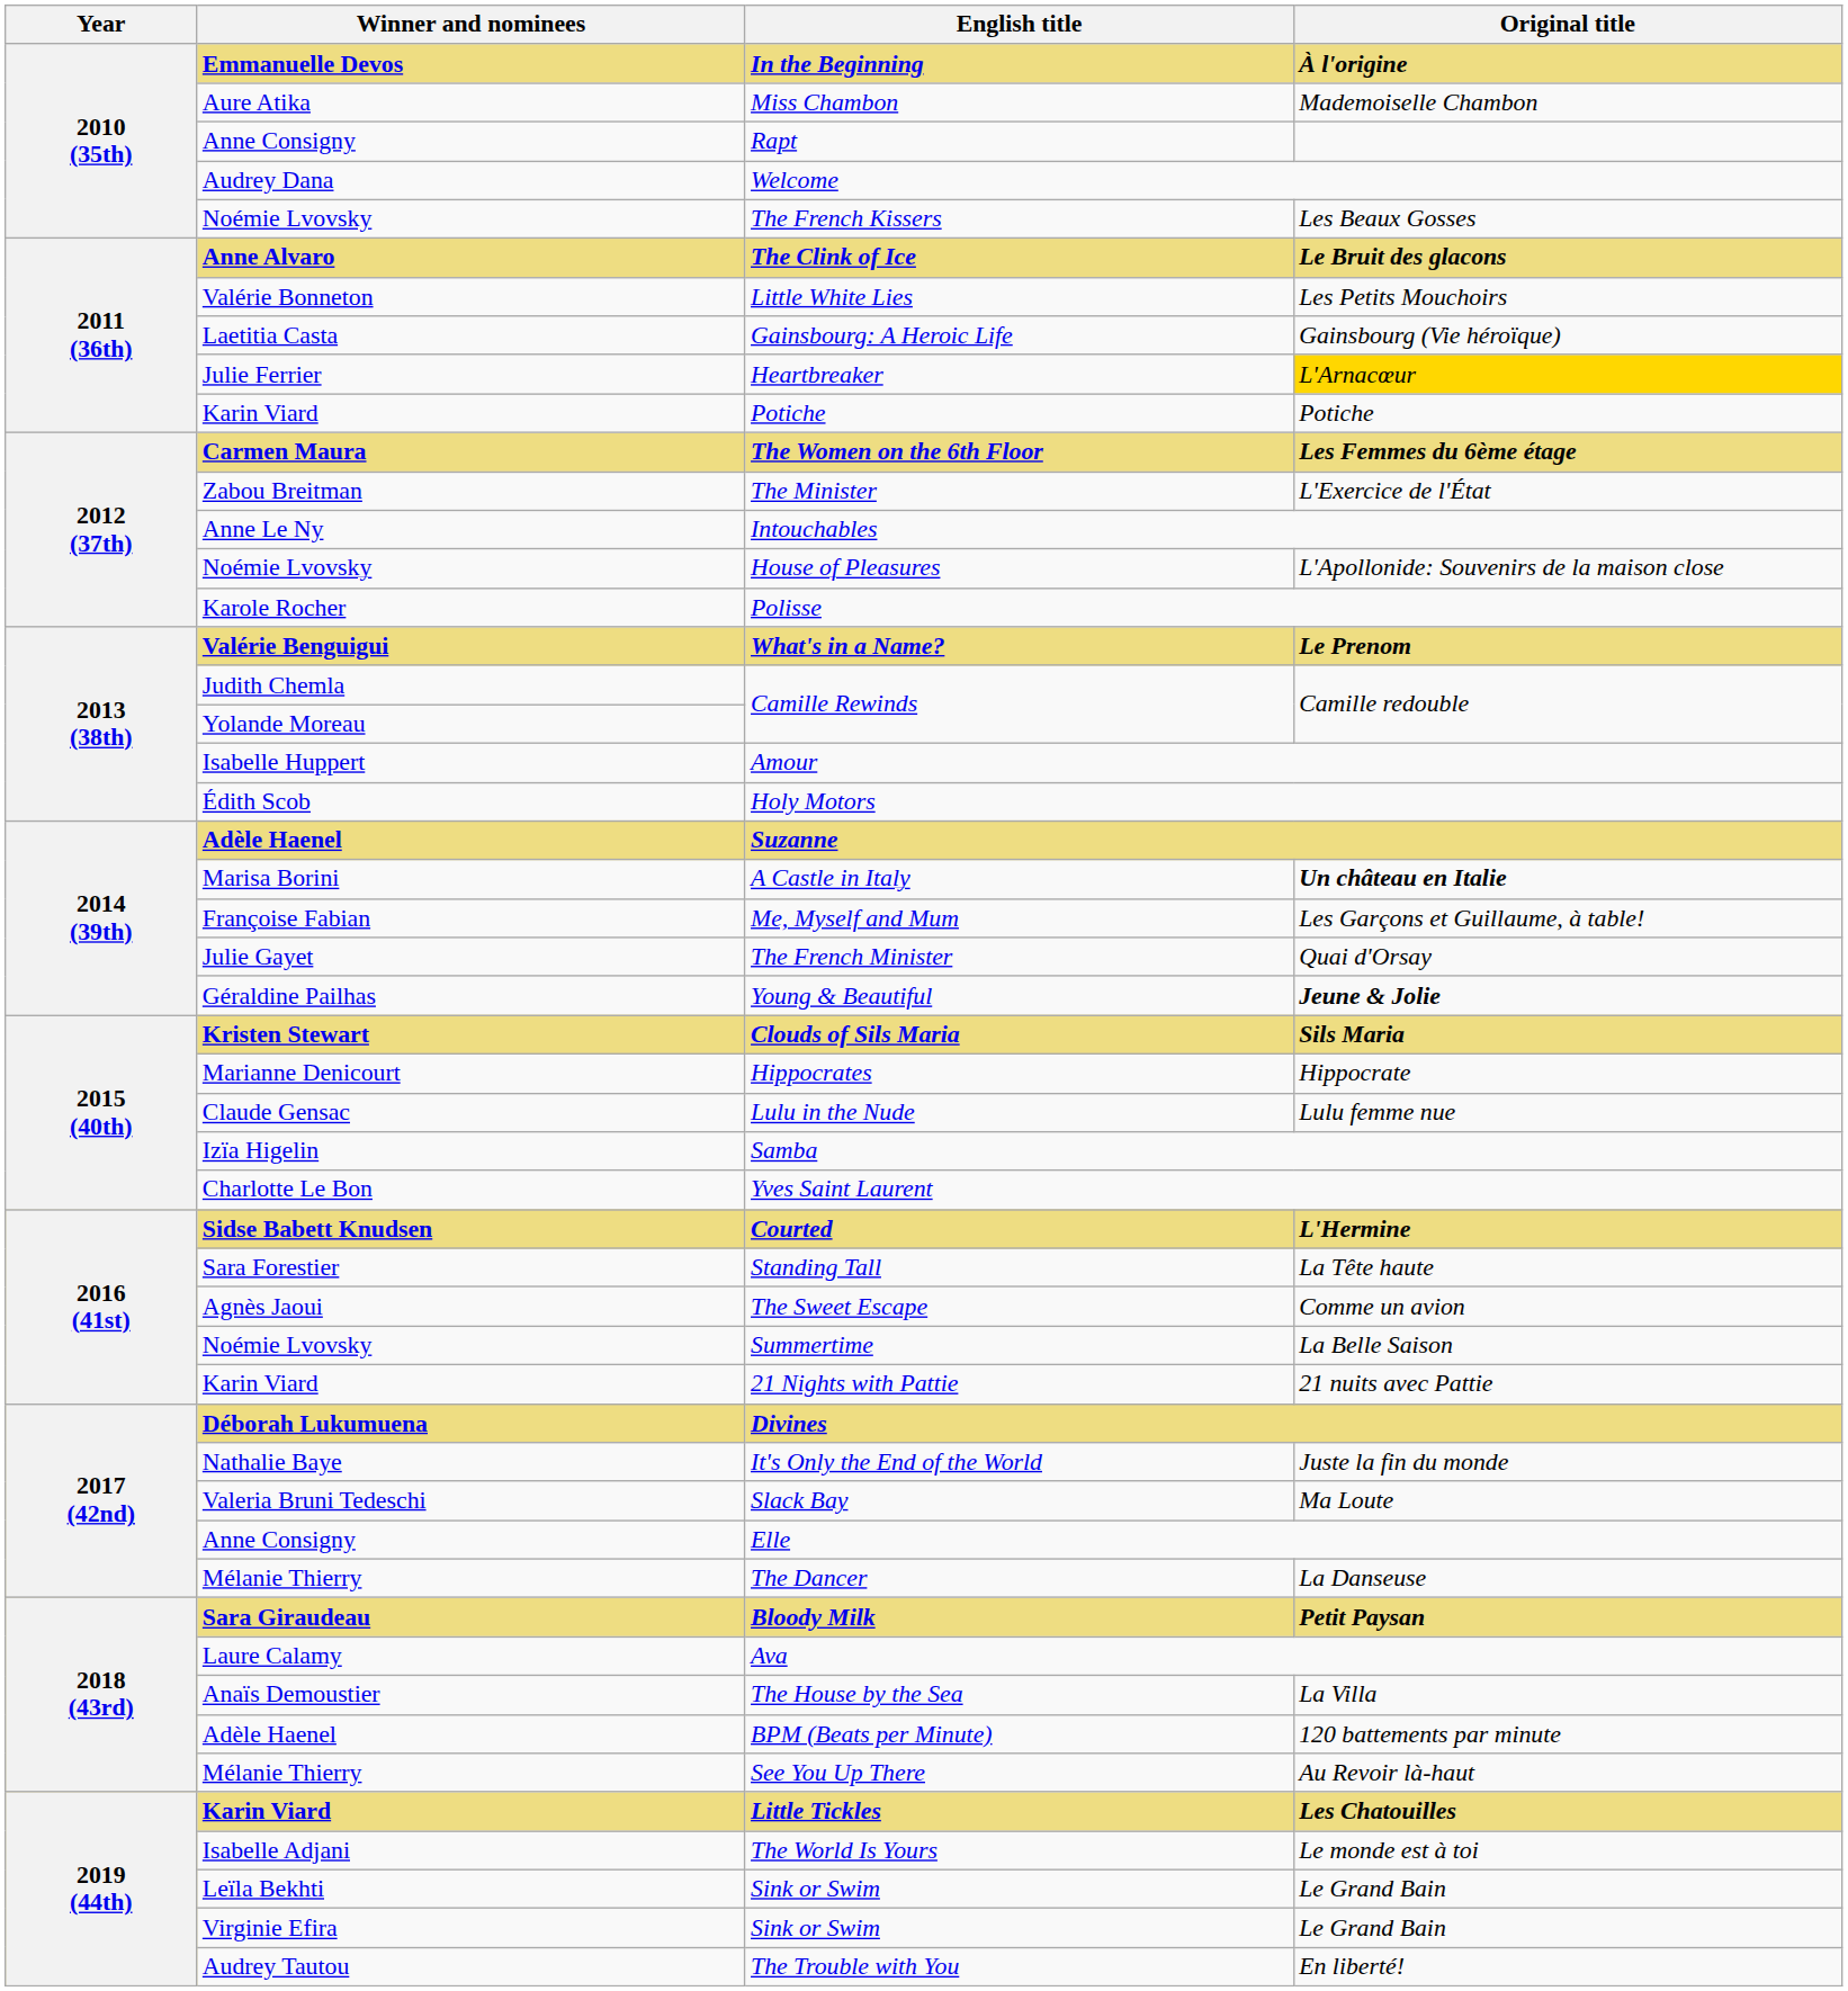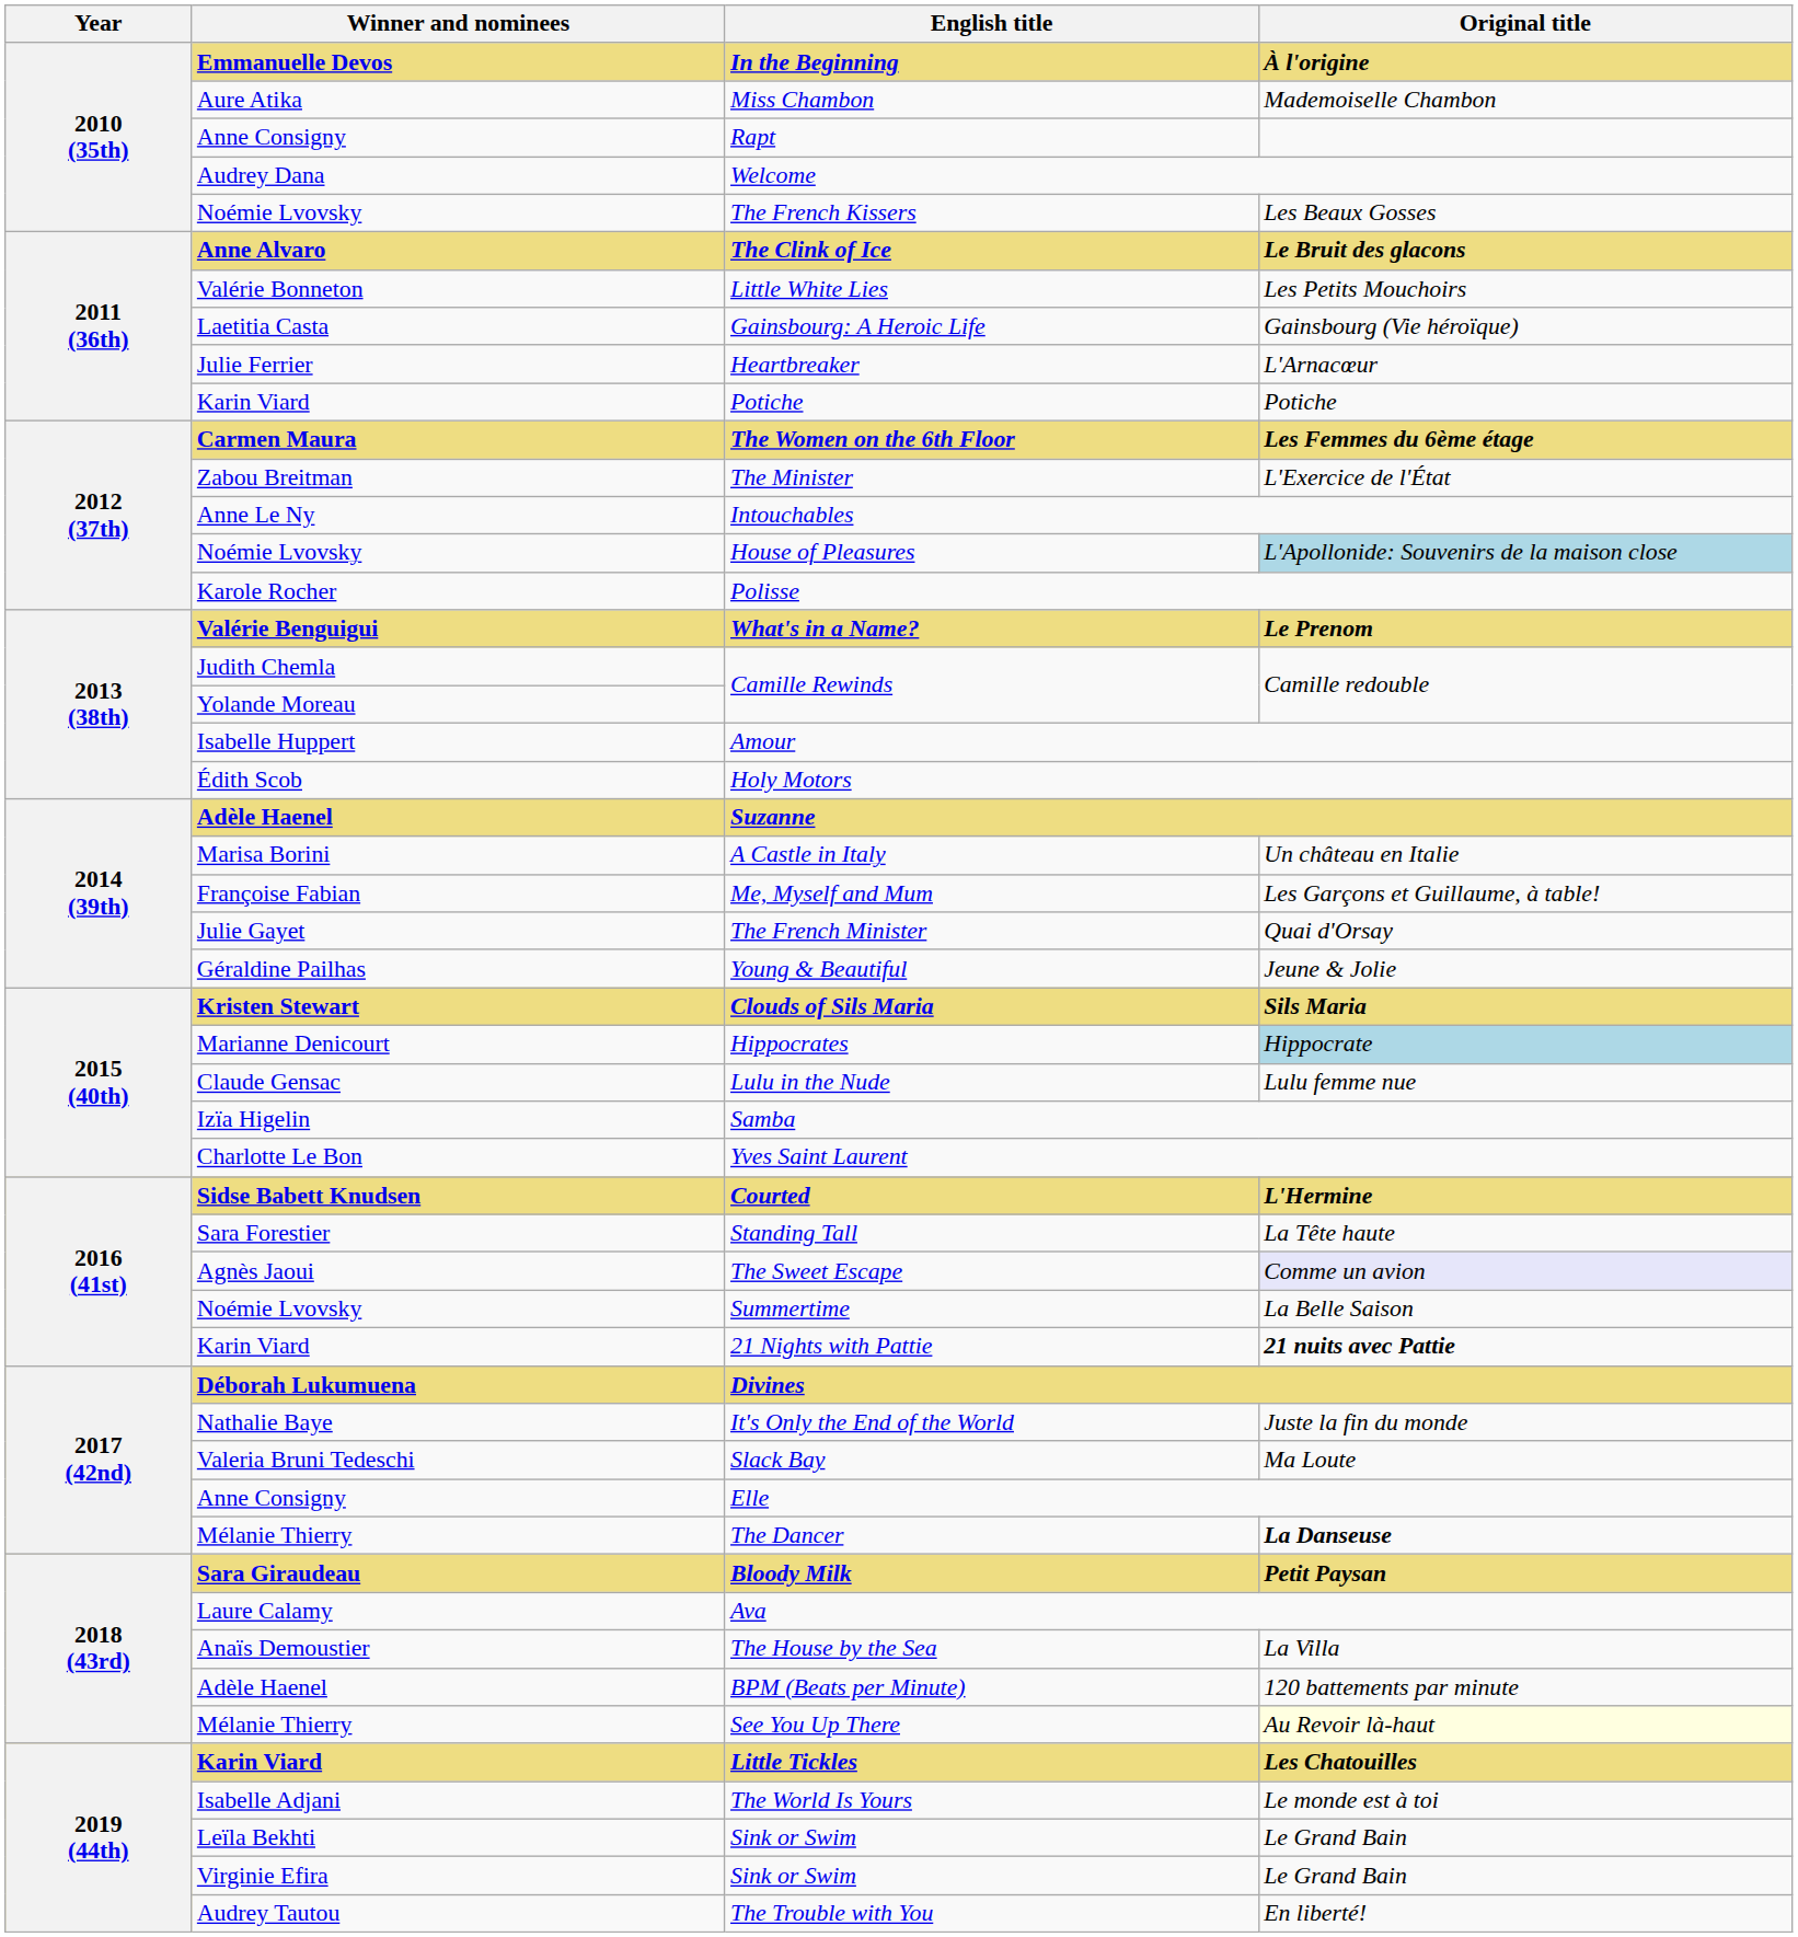Heartbreaker | Original title: gold background -> no background
House of Pleasures | Original title: no background -> lightblue background
A Castle in Italy | Original title: bold -> normal
Young & Beautiful | Original title: bold -> normal
Hippocrates | Original title: no background -> lightblue background
The Sweet Escape | Original title: no background -> lavender background
21 Nights with Pattie | Original title: normal -> bold
The Dancer | Original title: normal -> bold
See You Up There | Original title: no background -> lightyellow background
